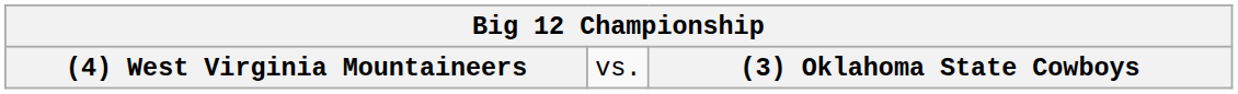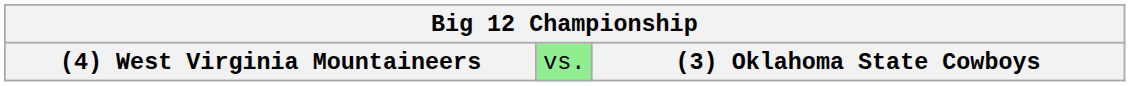(4) West Virginia Mountaineers | column 2: no background -> lightgreen background
